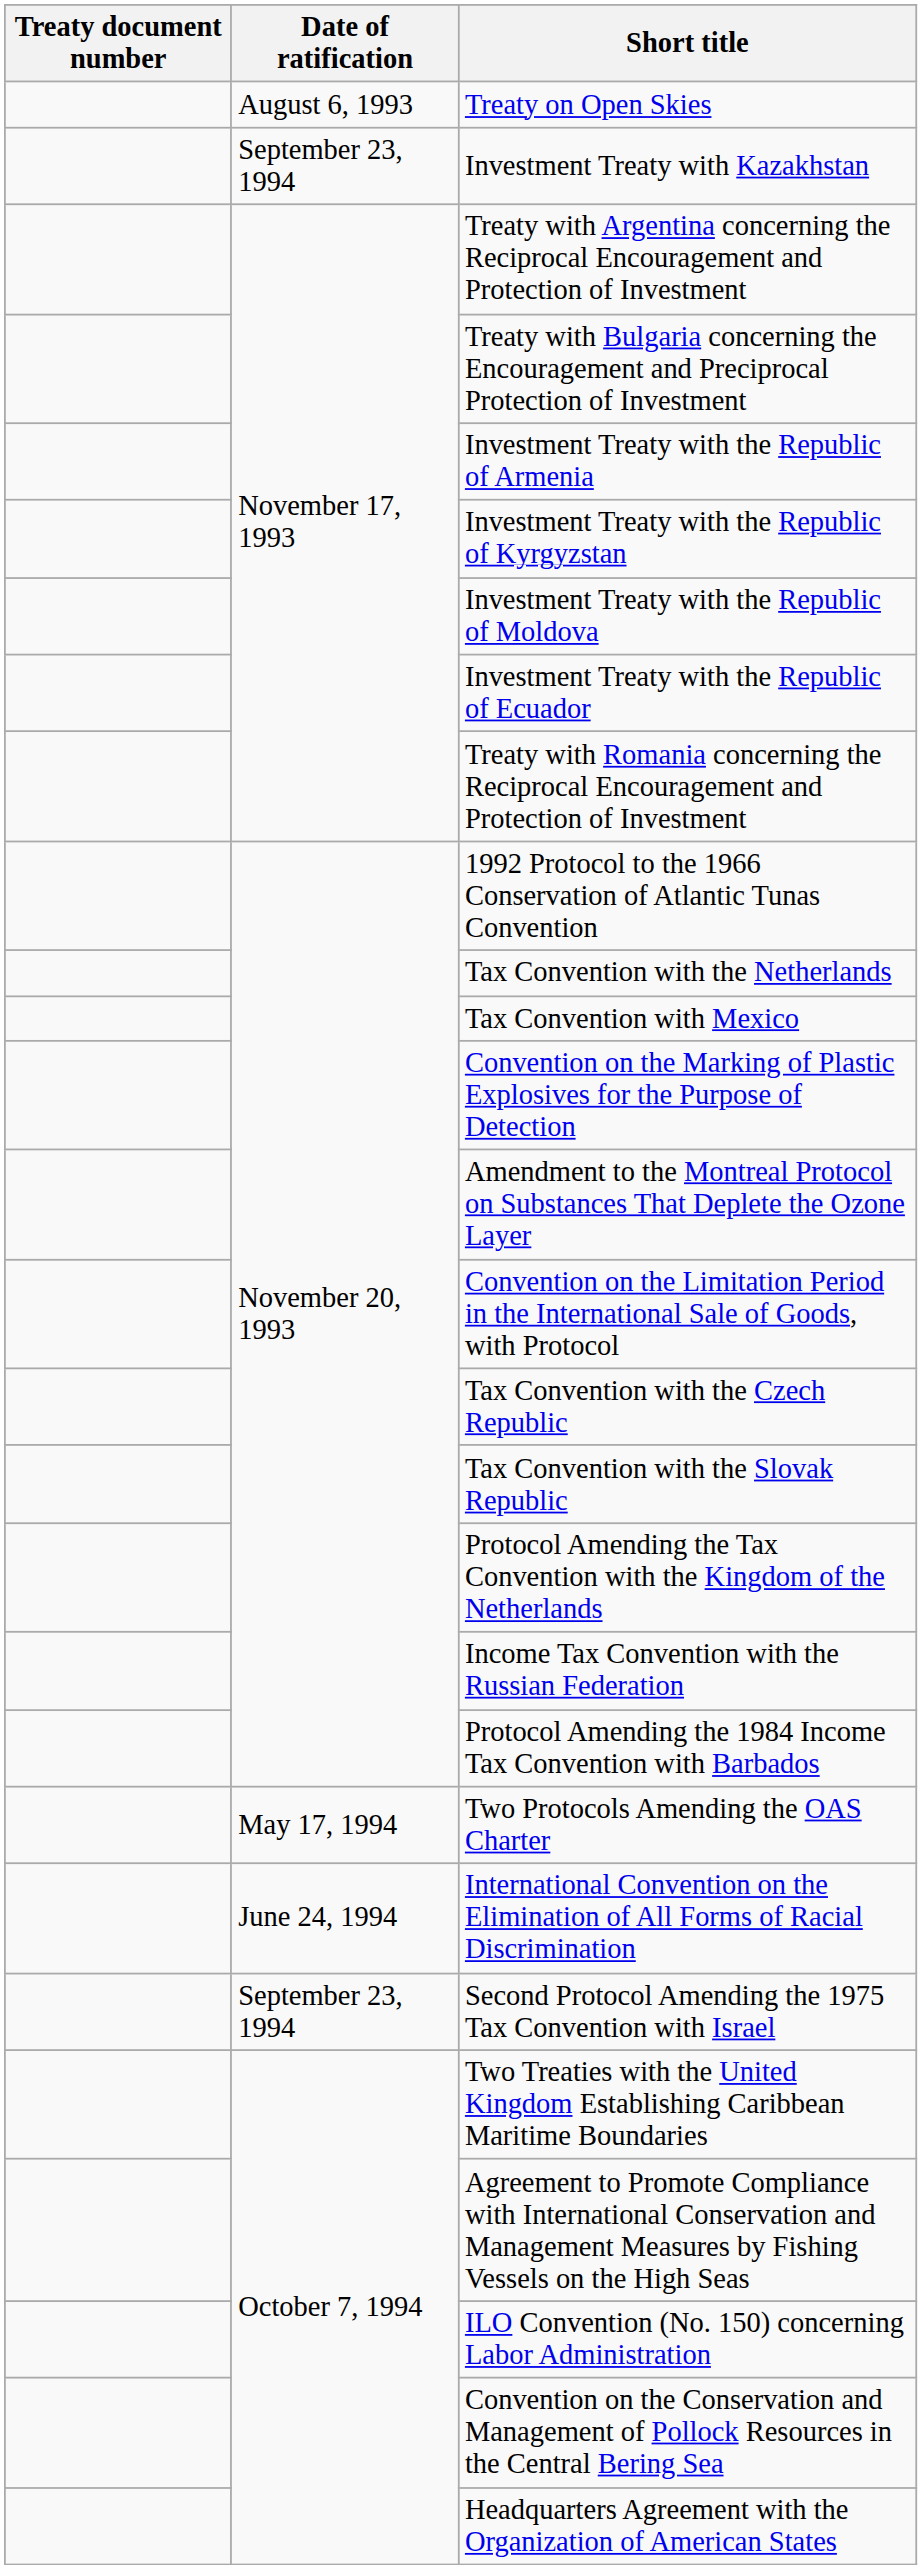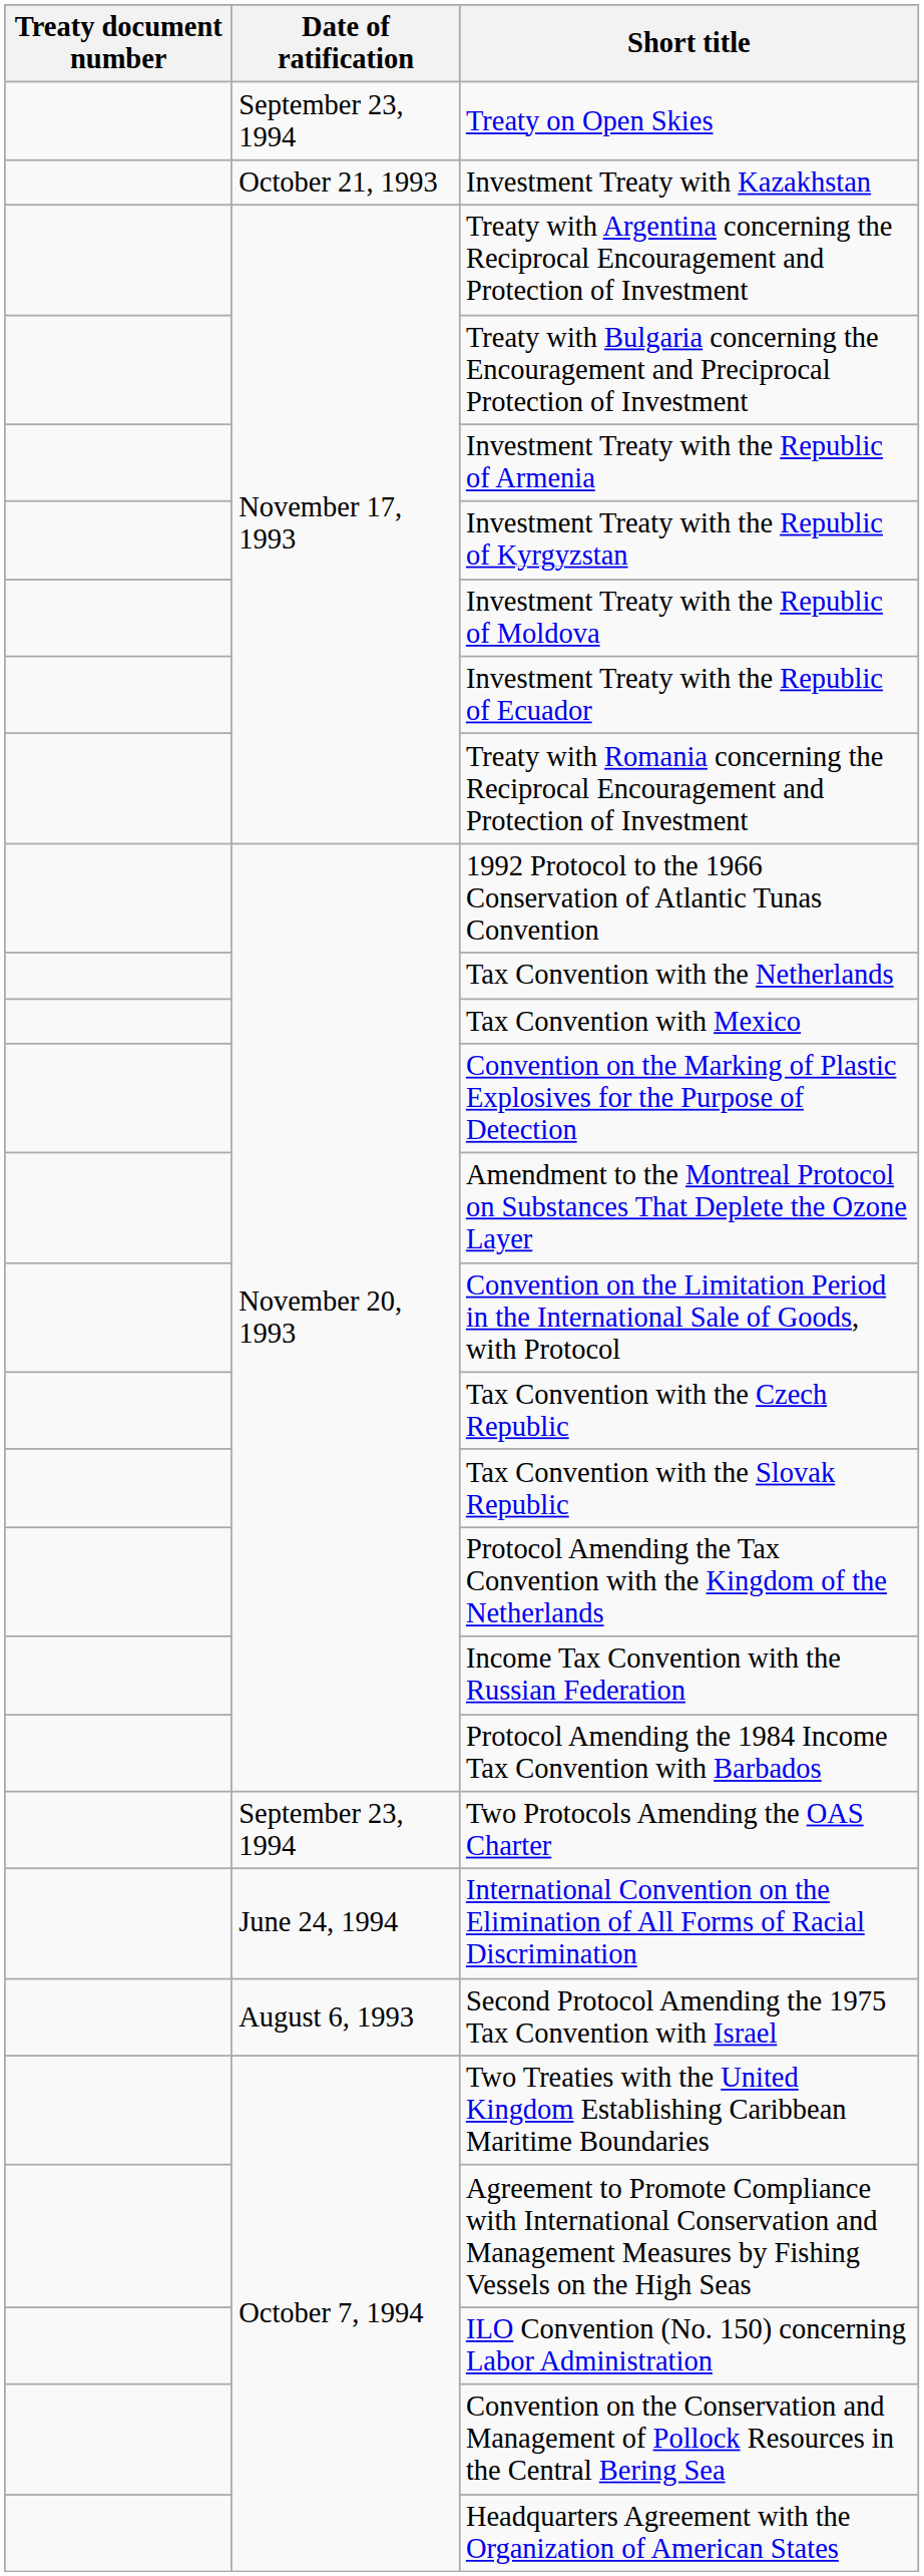Treaty on Open Skies | Date of ratification: August 6, 1993 -> September 23, 1994
Investment Treaty with Kazakhstan | Date of ratification: September 23, 1994 -> October 21, 1993
Two Protocols Amending the OAS Charter | Date of ratification: May 17, 1994 -> September 23, 1994
Second Protocol Amending the 1975 Tax Convention with Israel | Date of ratification: September 23, 1994 -> August 6, 1993
